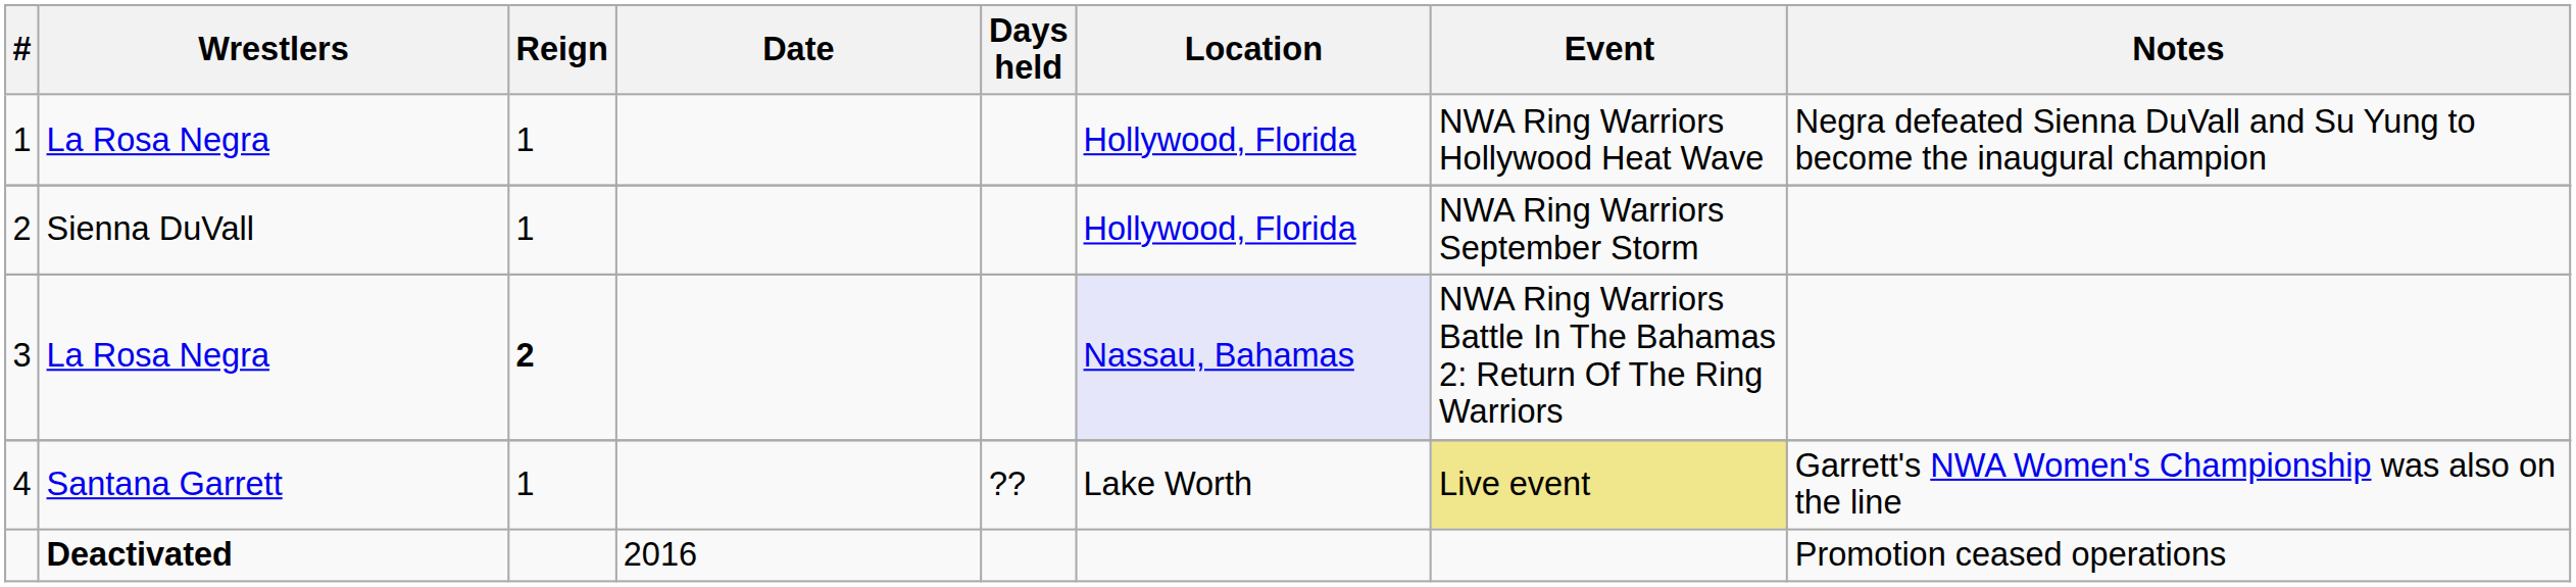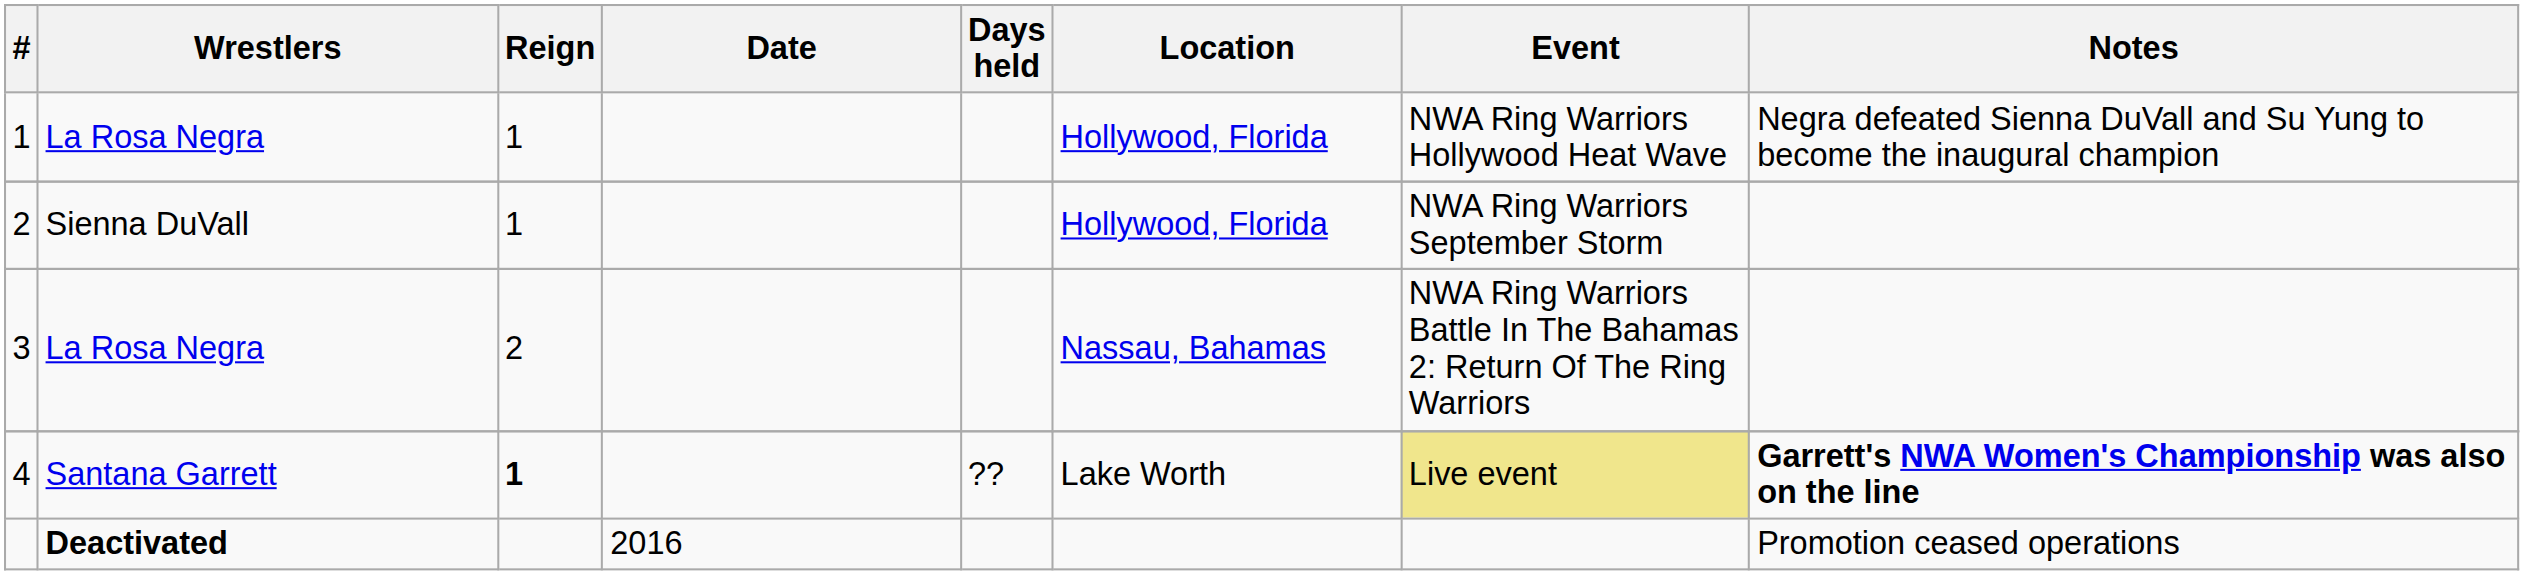3 | Reign: bold -> normal
3 | Location: lavender background -> no background
4 | Reign: normal -> bold
4 | Notes: normal -> bold
